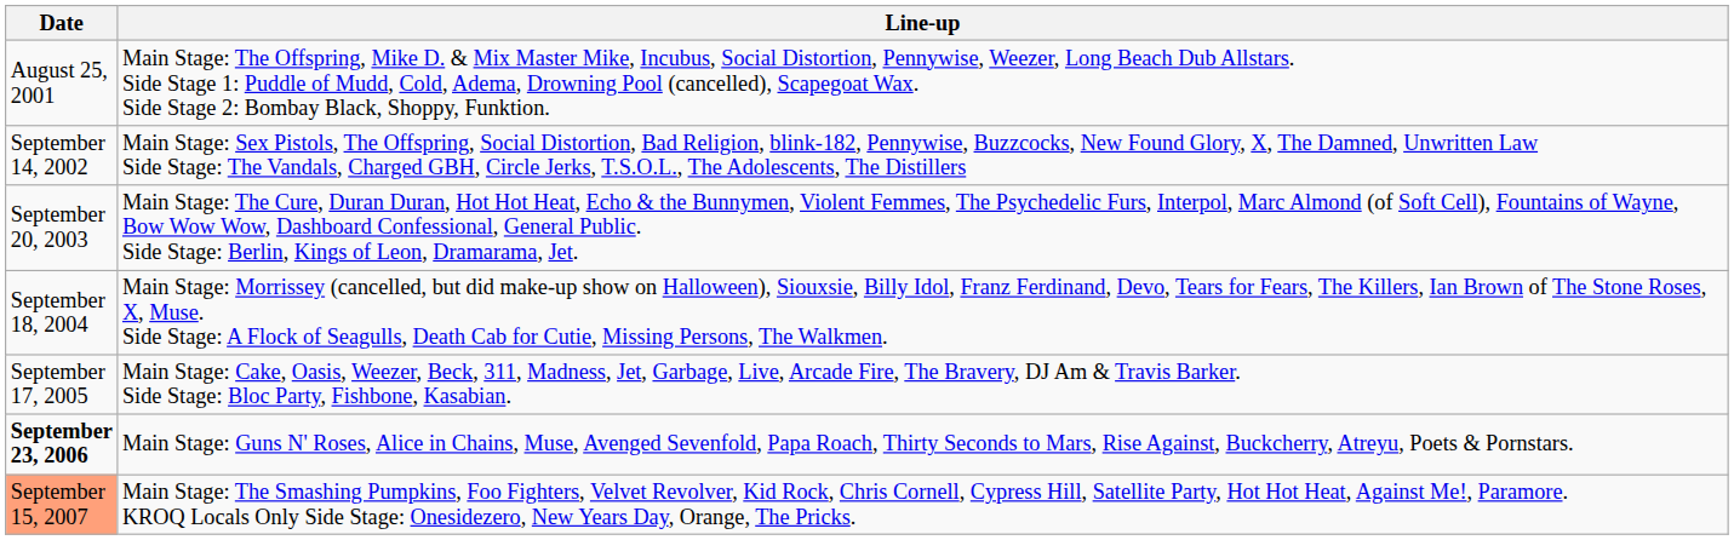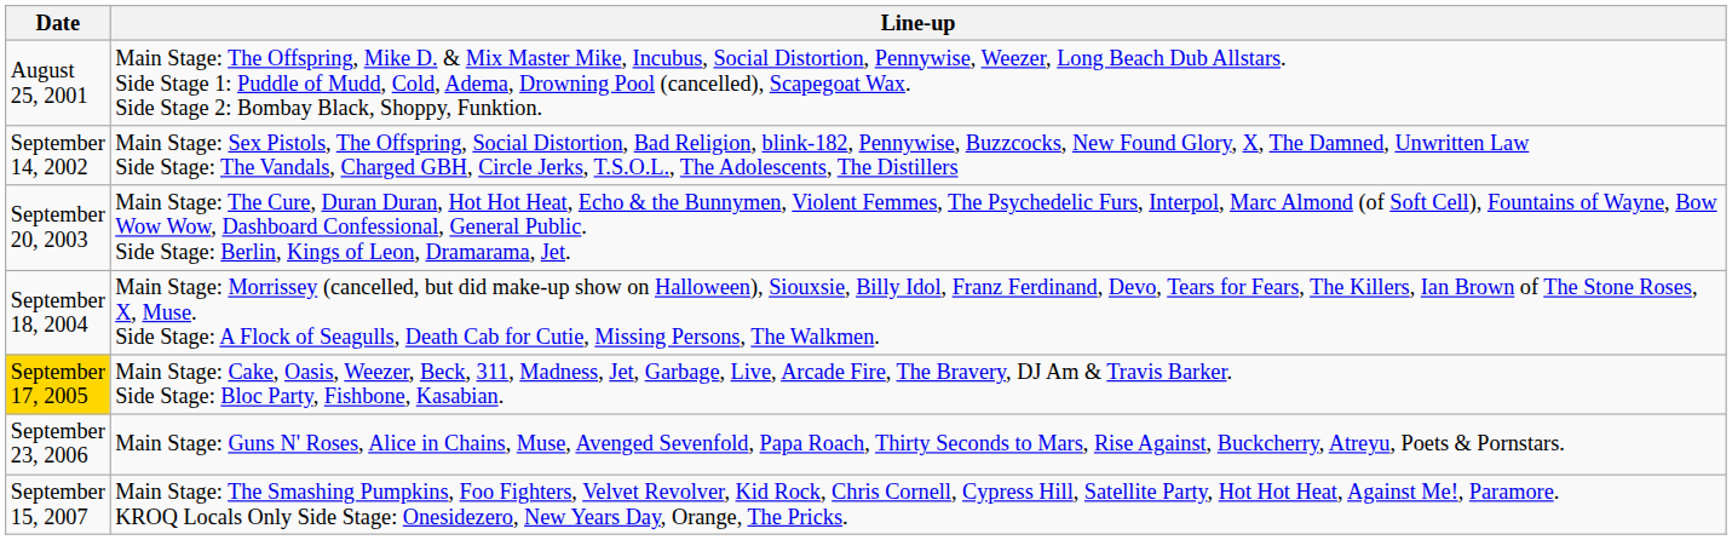September 17, 2005 | Date: no background -> gold background
September 23, 2006 | Date: bold -> normal
September 15, 2007 | Date: lightsalmon background -> no background
